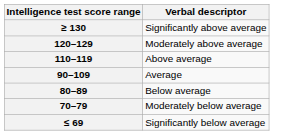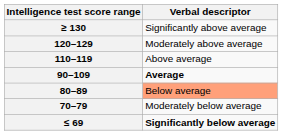row 5 | Verbal descriptor: normal -> bold
row 6 | Verbal descriptor: no background -> lightsalmon background
row 8 | Verbal descriptor: normal -> bold
